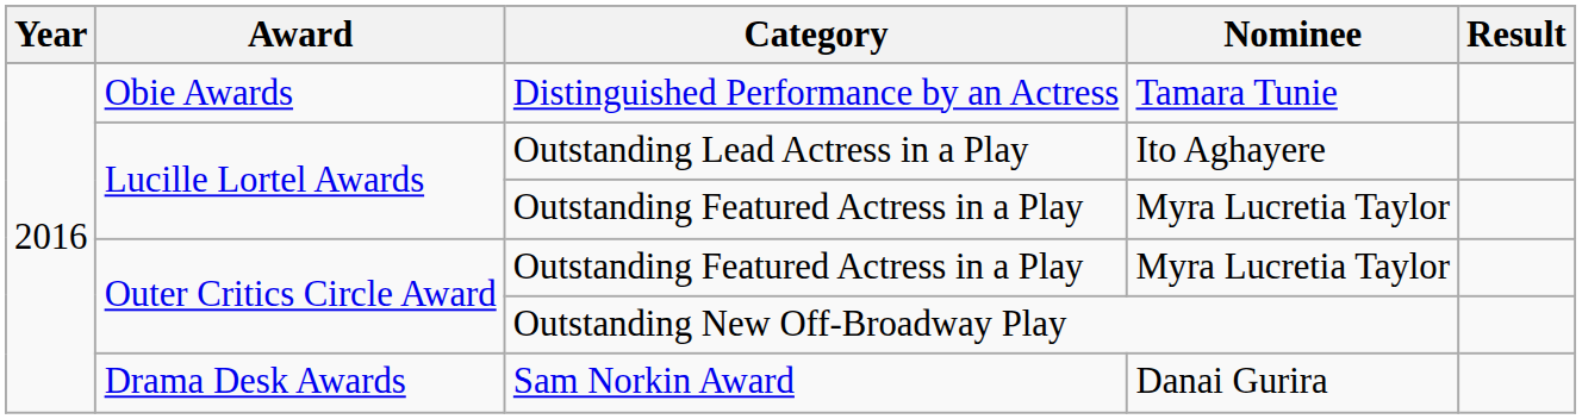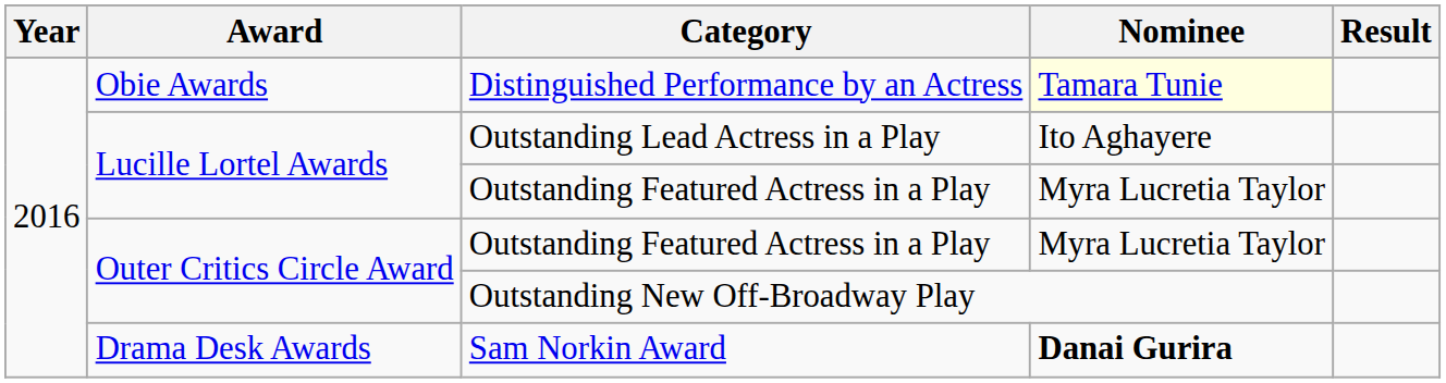Distinguished Performance by an Actress | Nominee: no background -> lightyellow background
Sam Norkin Award | Nominee: normal -> bold
